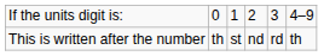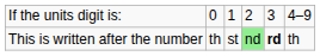This is written after the number | column 4: no background -> lightgreen background
This is written after the number | column 5: normal -> bold
